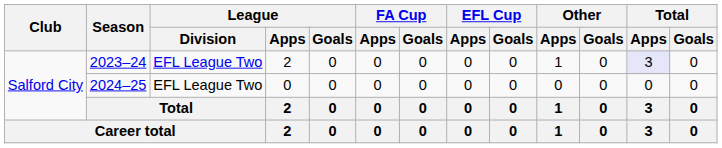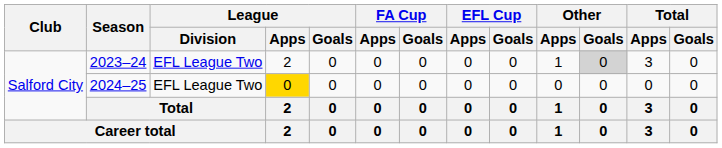2023–24 | Other / Goals: no background -> lightgrey background
2023–24 | Total / Apps: lavender background -> no background
2024–25 | League / Apps: no background -> gold background
